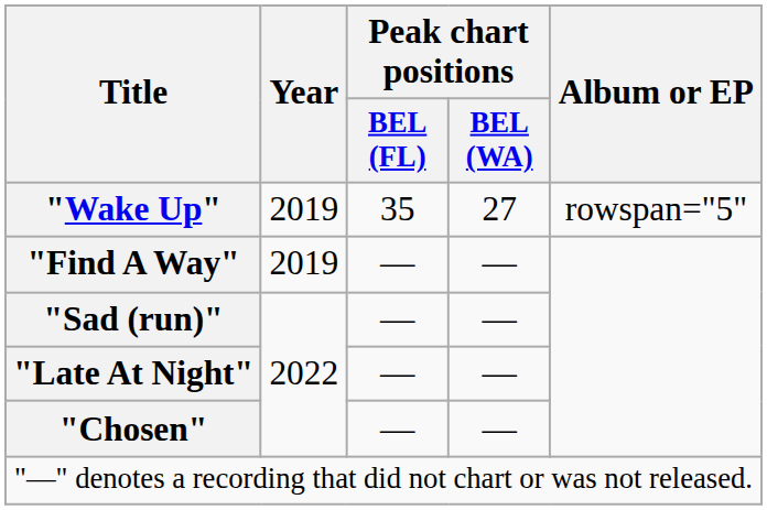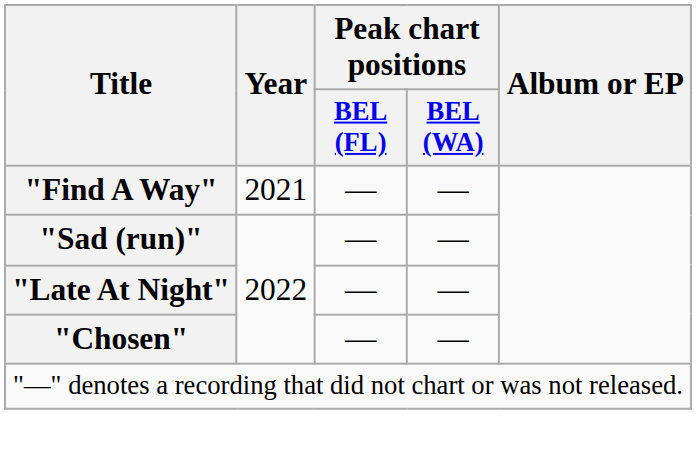- row: "Wake Up" | 2019 | 35 | 27 | rowspan="5"
"Find A Way" | Year: 2019 -> 2021
